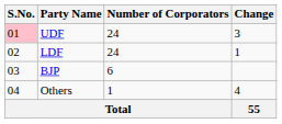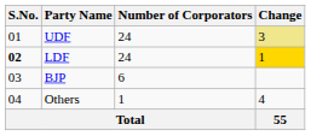UDF | S.No.: pink background -> no background
UDF | Change: no background -> khaki background
LDF | S.No.: normal -> bold
LDF | Change: no background -> gold background
